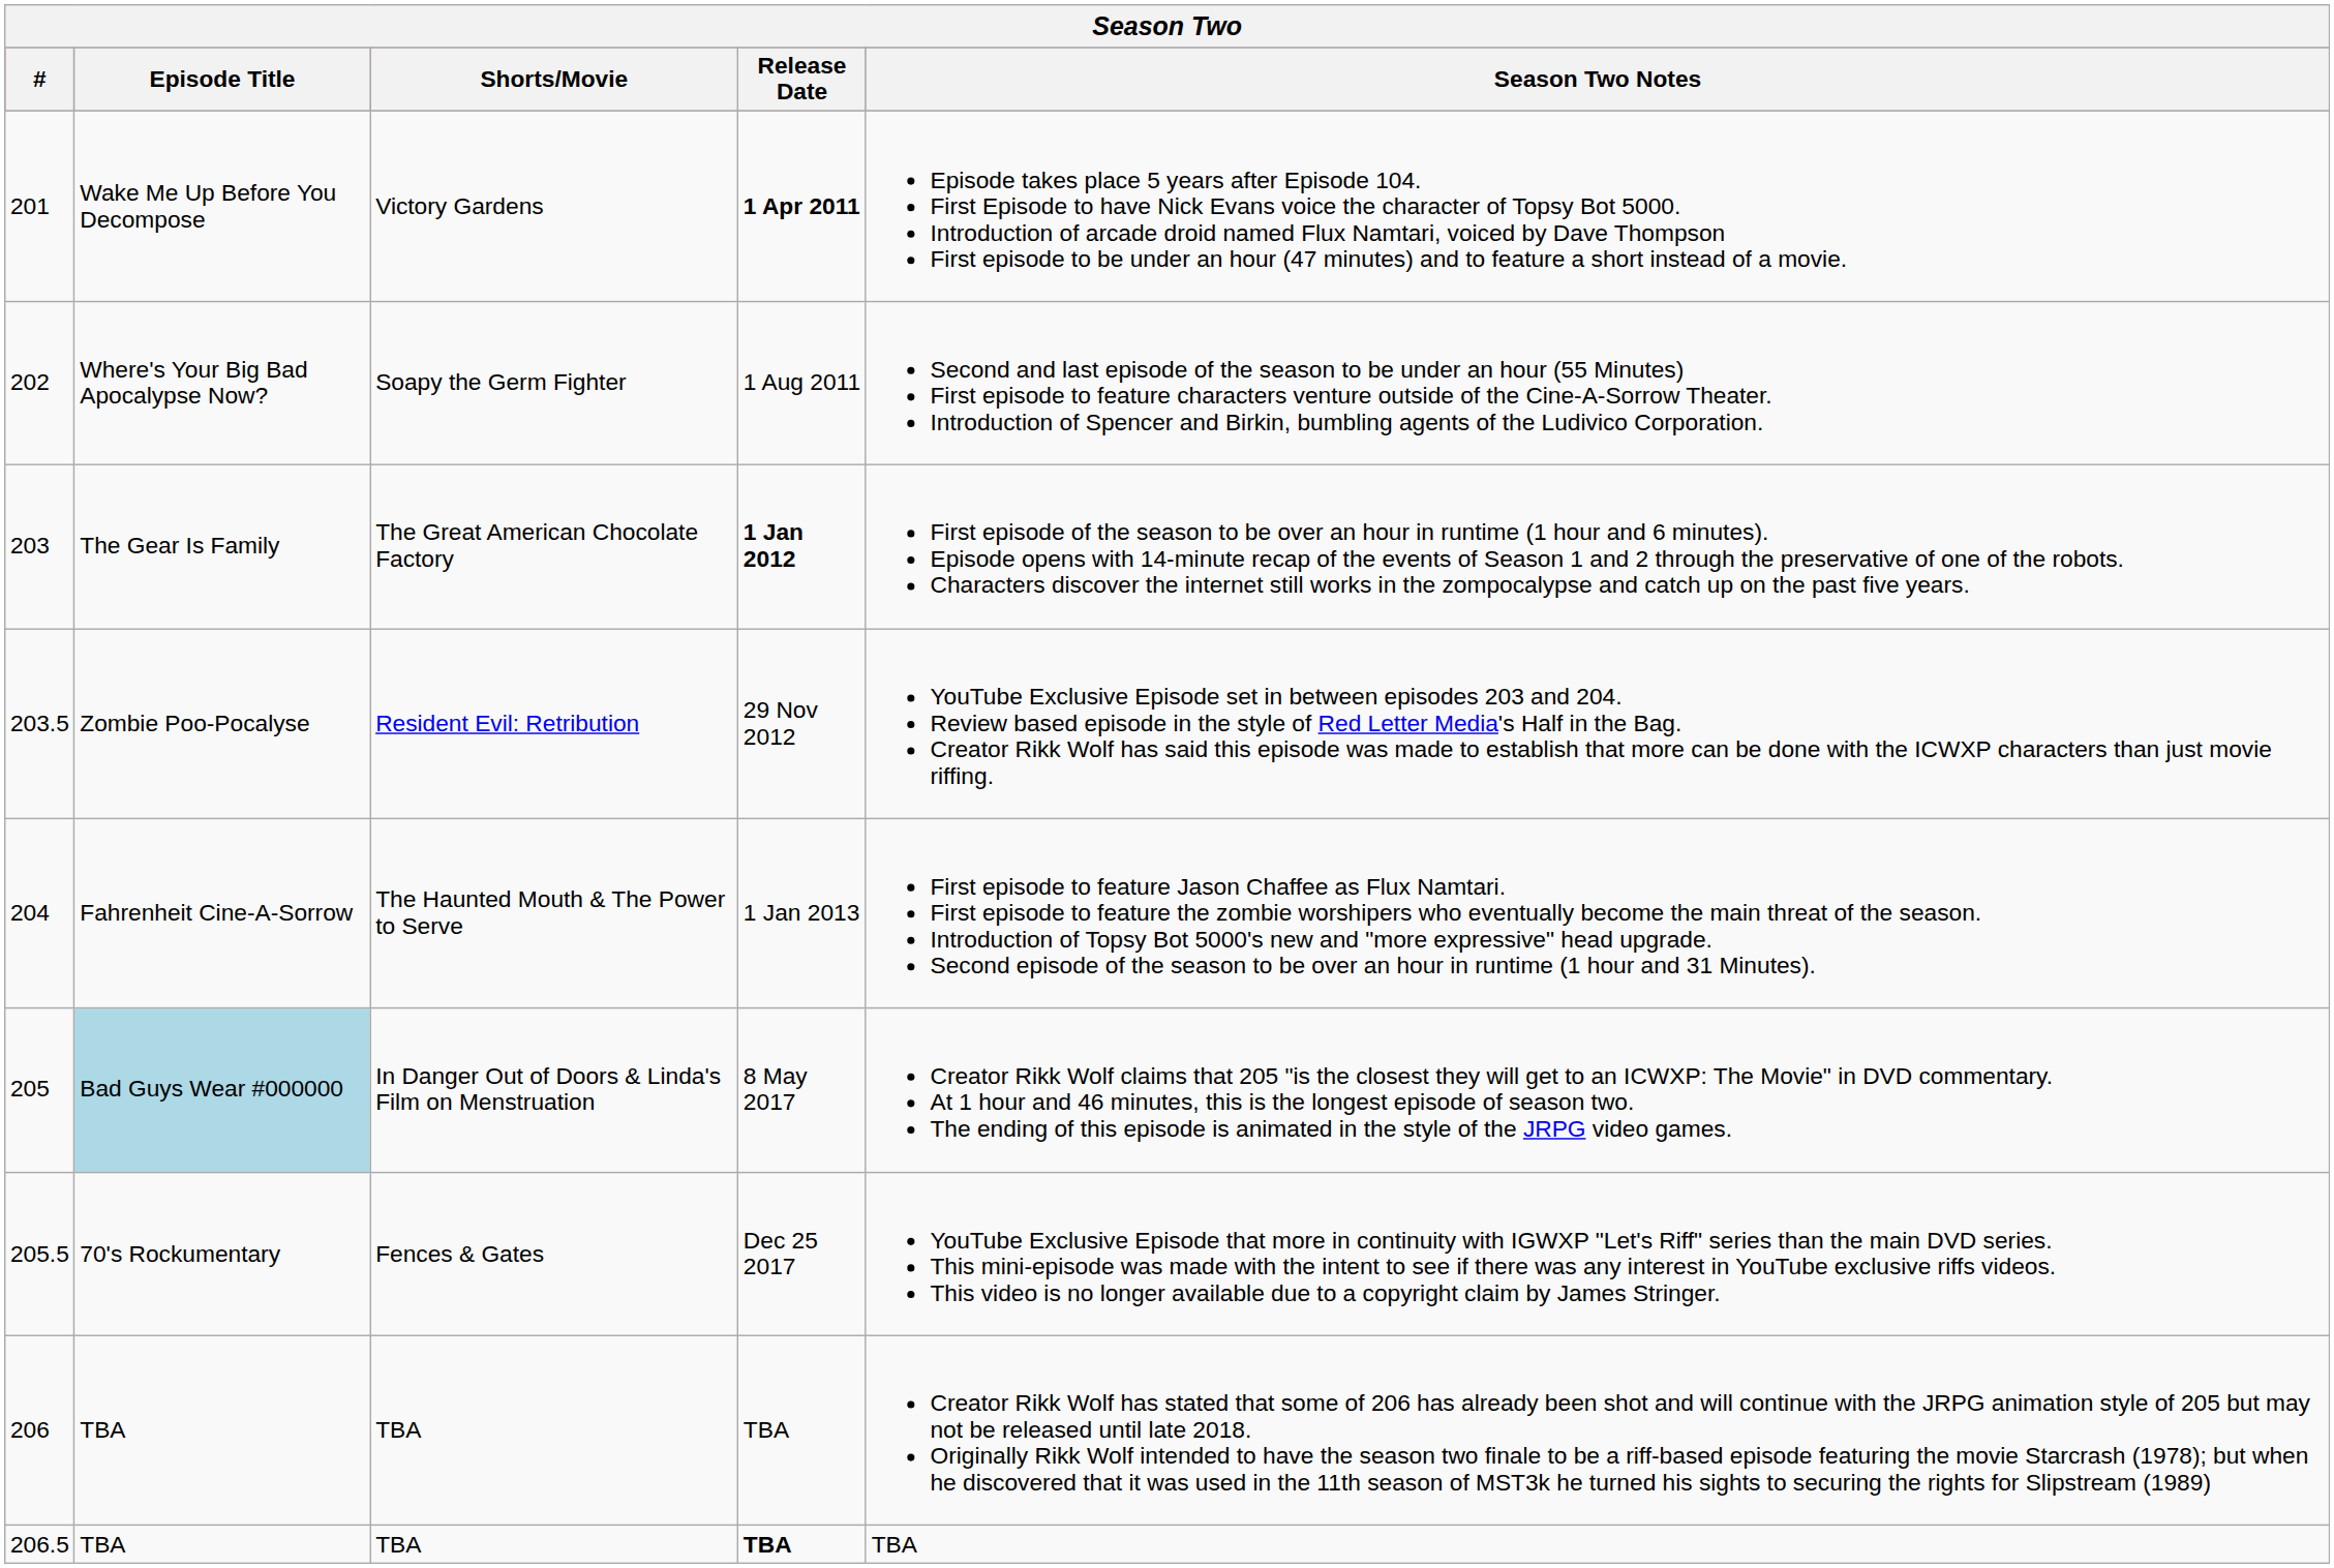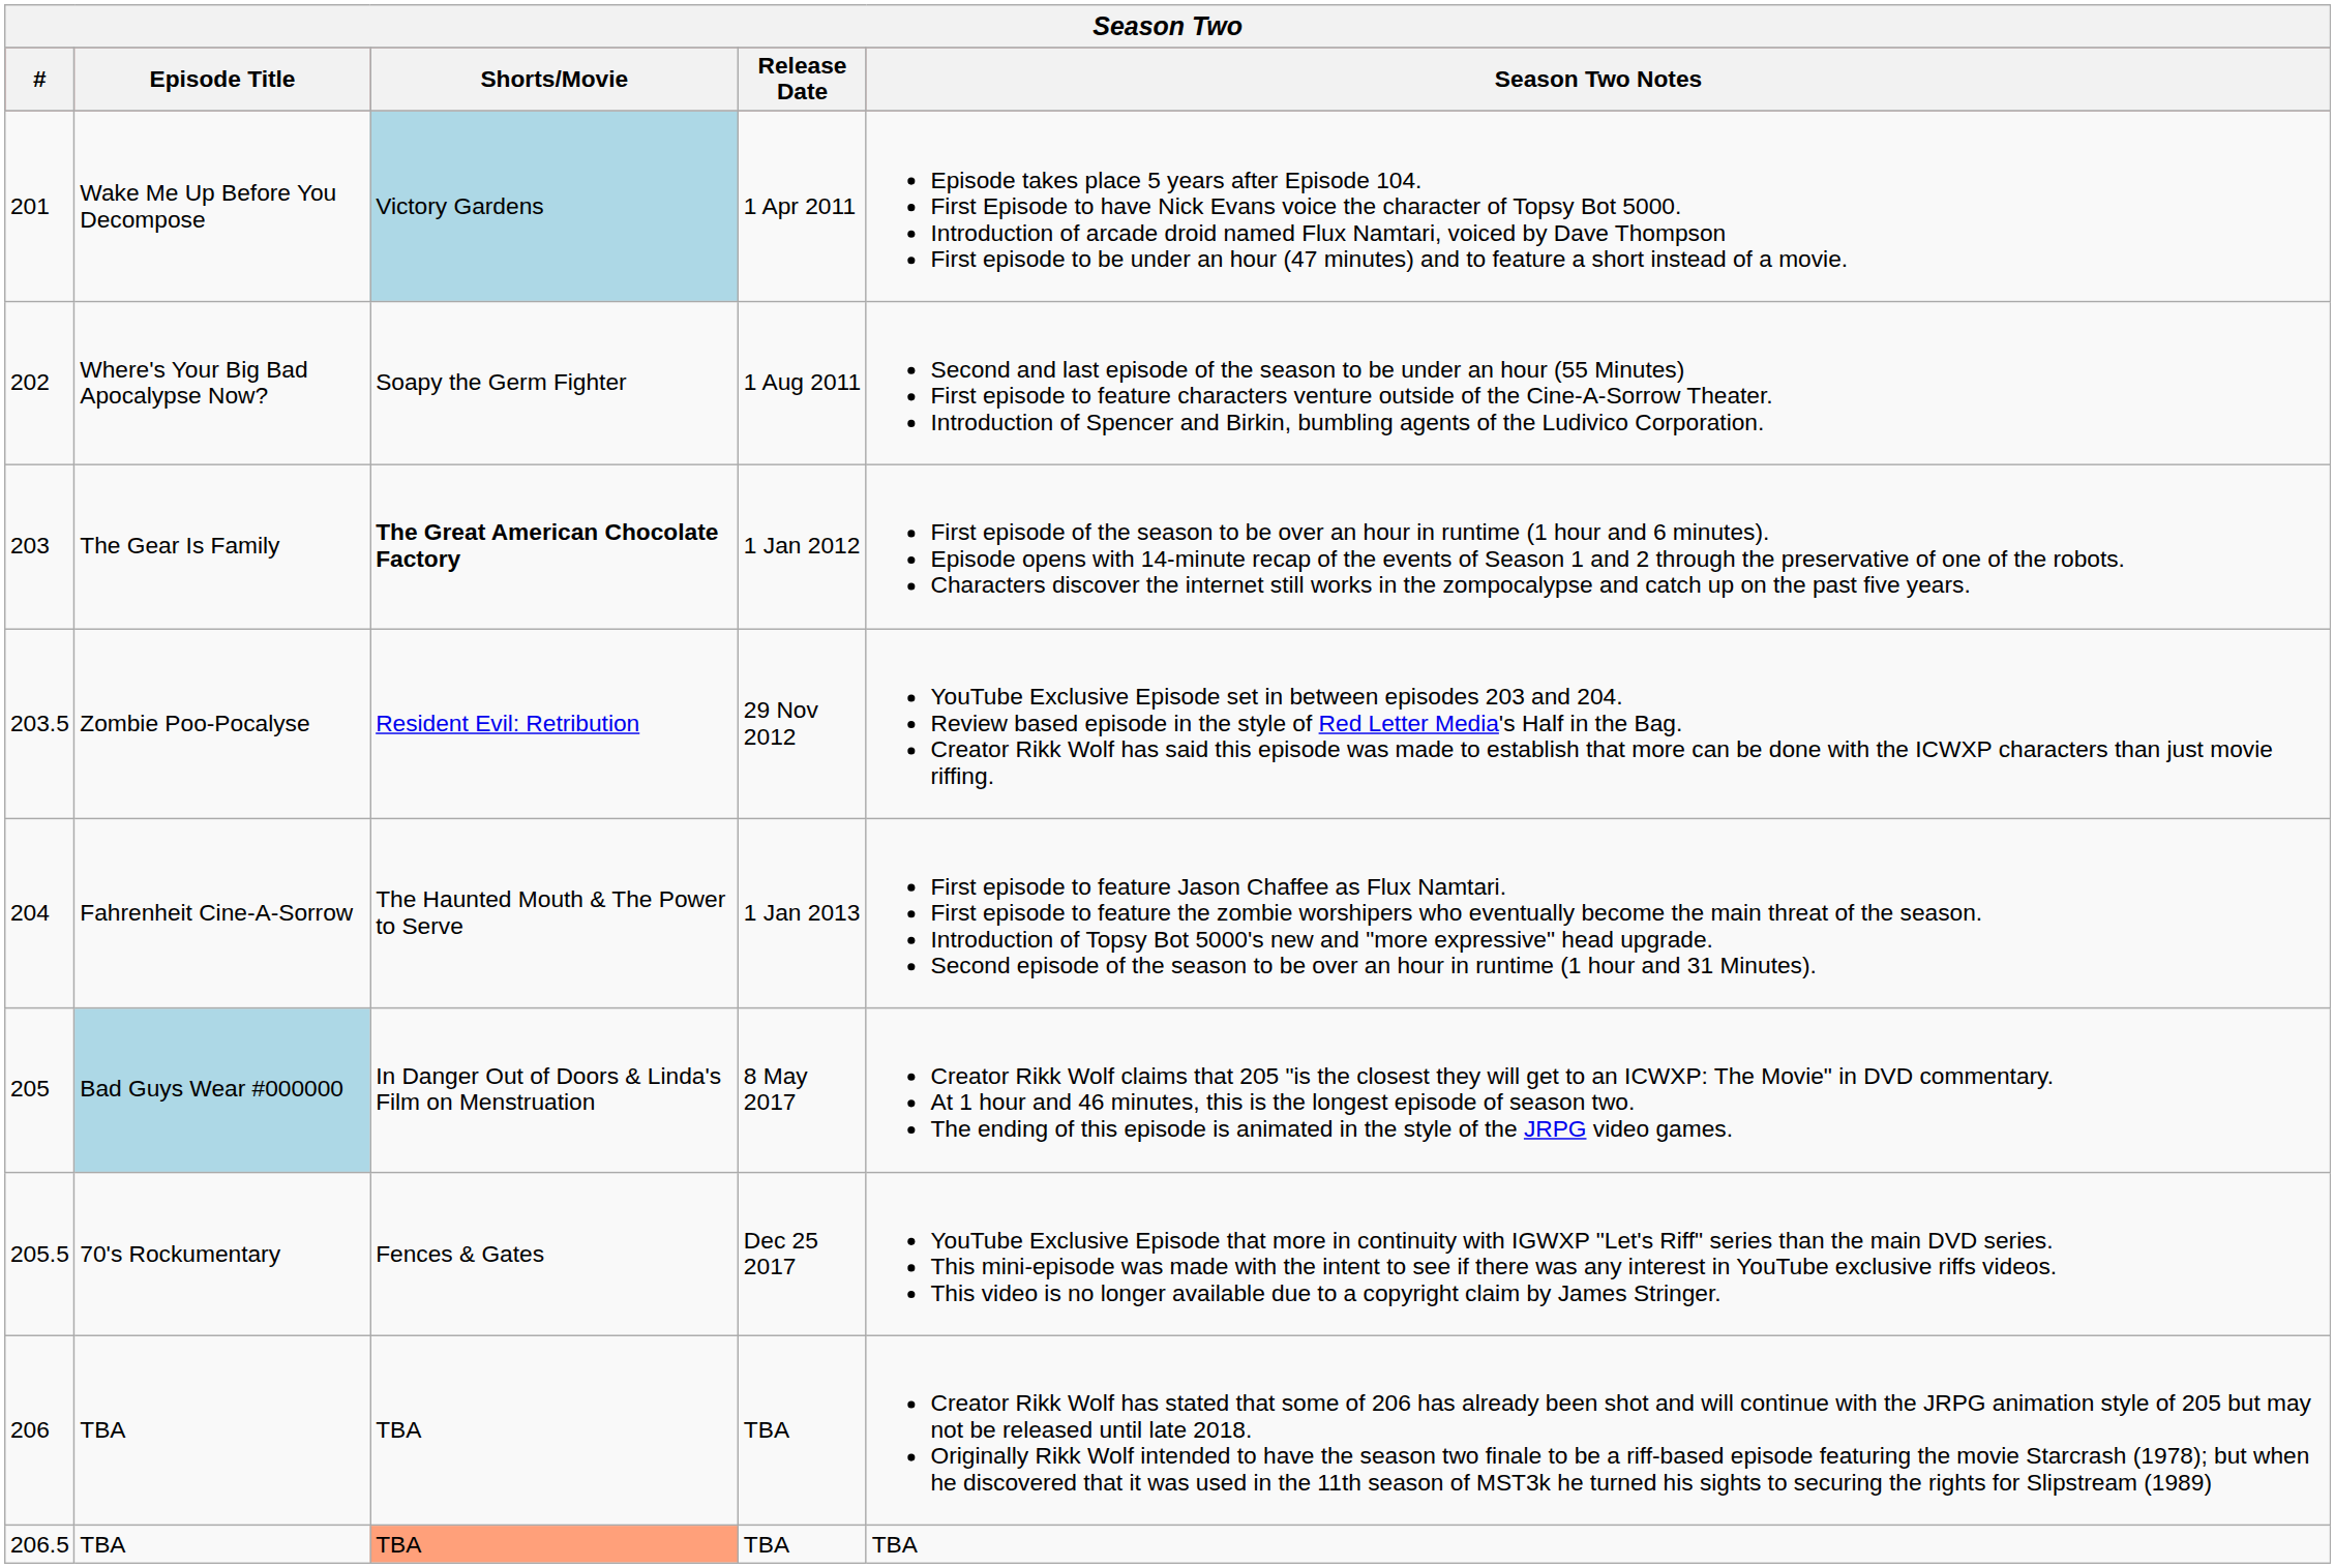201 | Shorts/Movie: no background -> lightblue background
201 | Release Date: bold -> normal
203 | Shorts/Movie: normal -> bold
203 | Release Date: bold -> normal
206.5 | Shorts/Movie: no background -> lightsalmon background
206.5 | Release Date: bold -> normal
